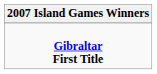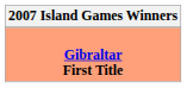row 2 | column 1: no background -> lightsalmon background
